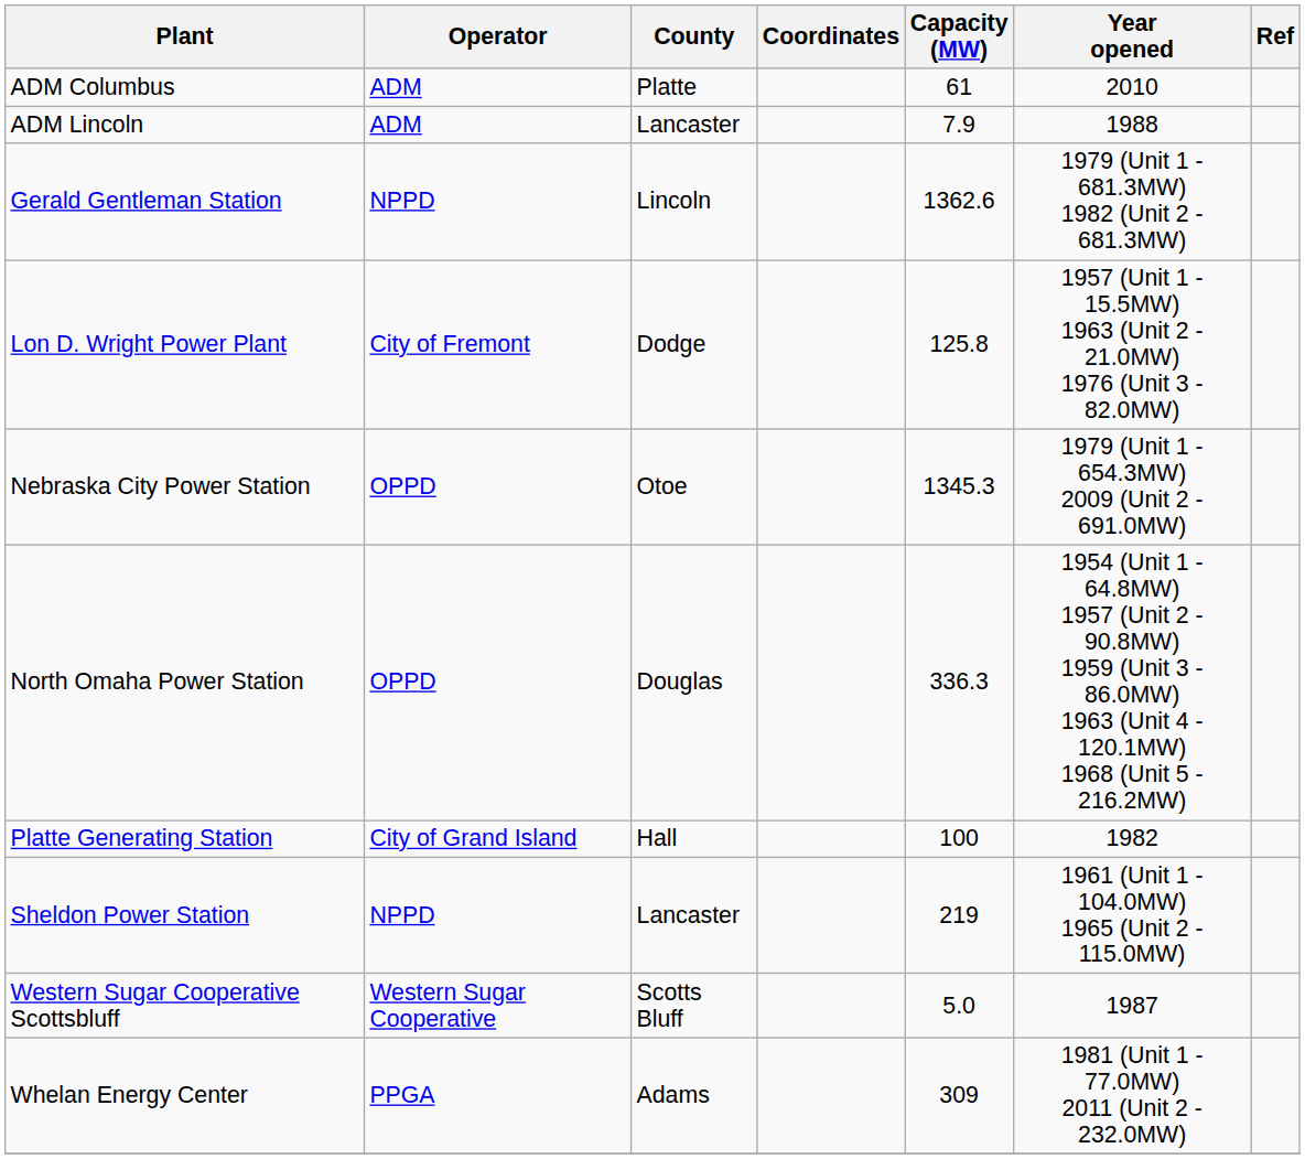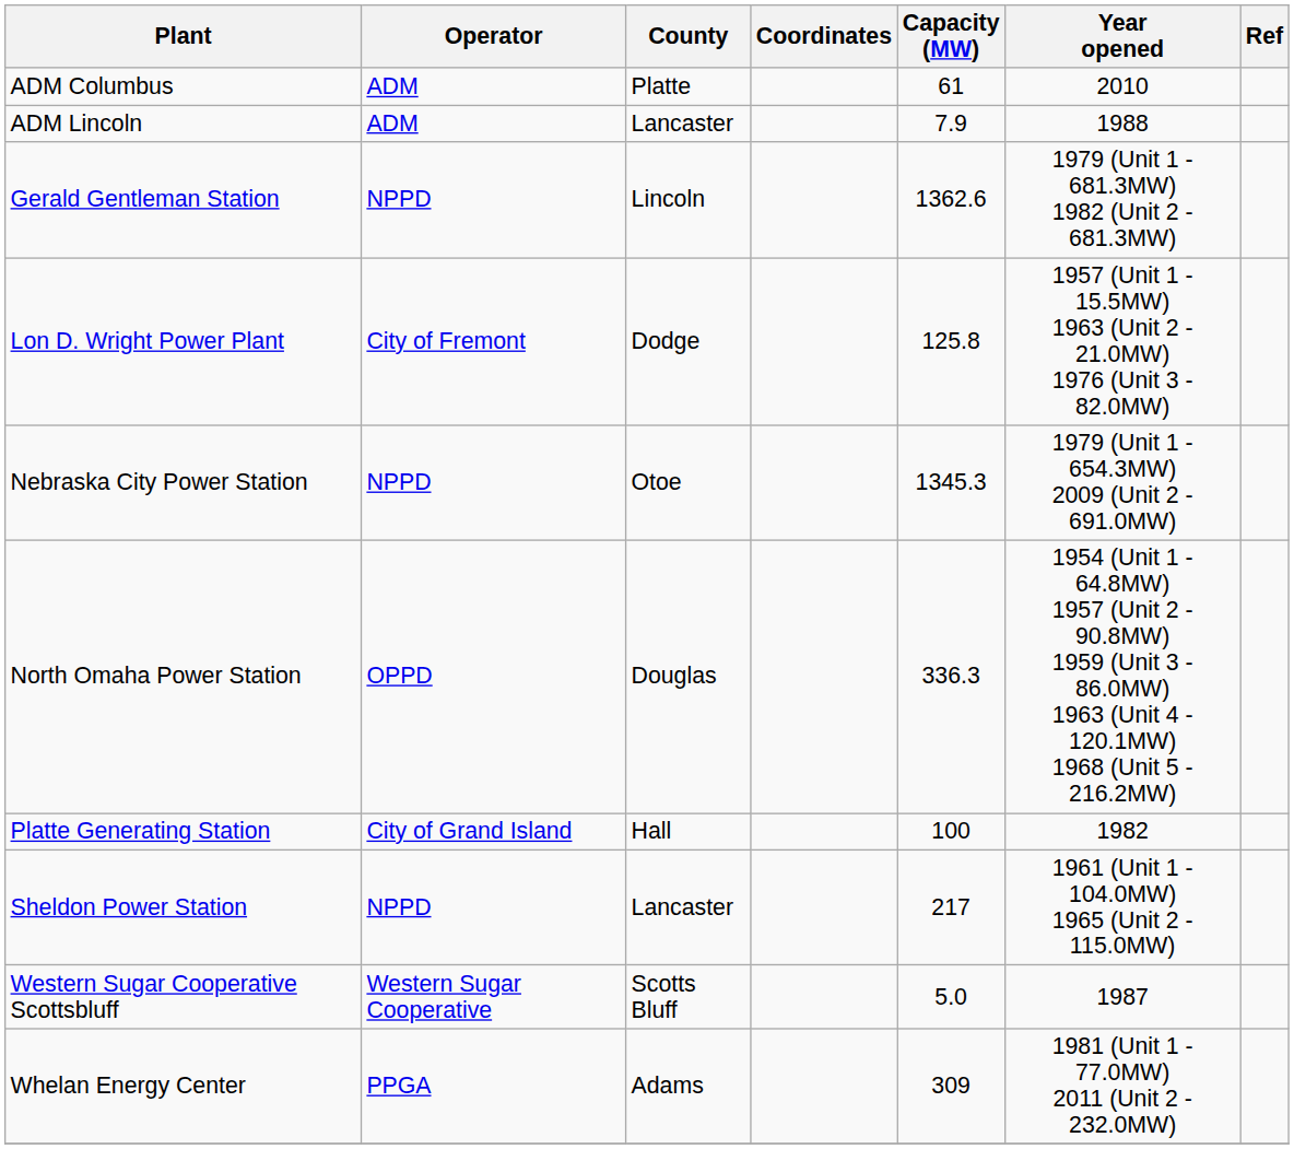Nebraska City Power Station | Operator: OPPD -> NPPD
Sheldon Power Station | Capacity (MW): 219 -> 217
